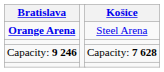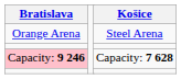Orange Arena | Bratislava: bold -> normal
Capacity: 9 246 | Bratislava: no background -> pink background
